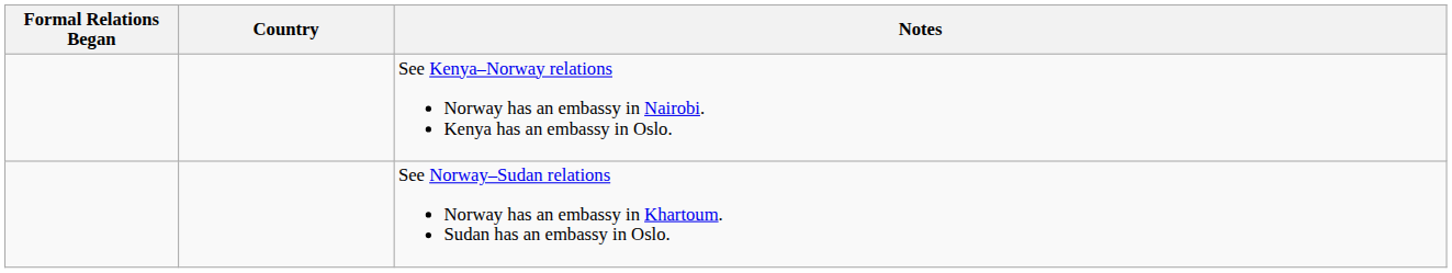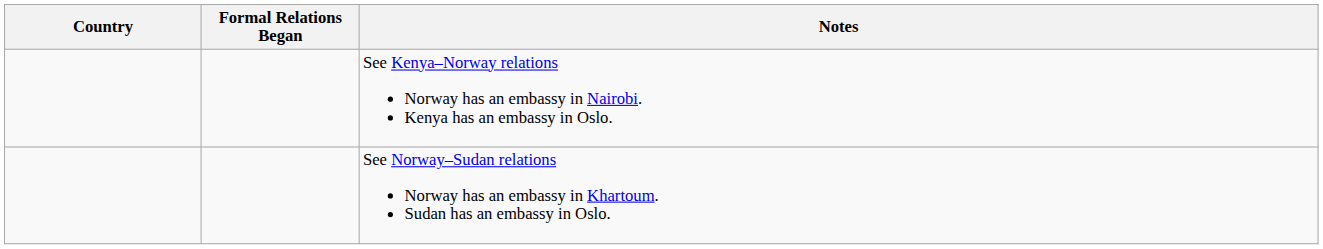columns swapped: Country <-> Formal Relations Began
